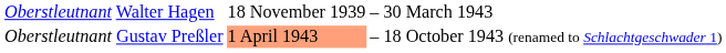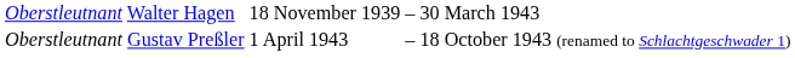Oberstleutnant Gustav Preßler | column 2: lightsalmon background -> no background
